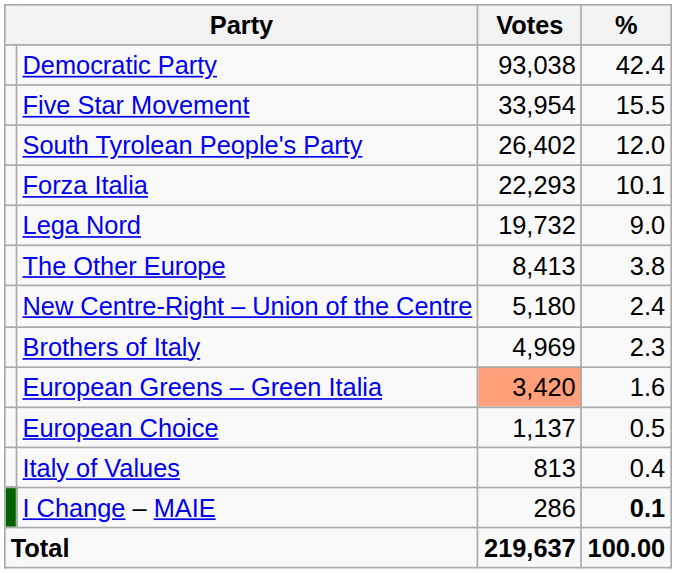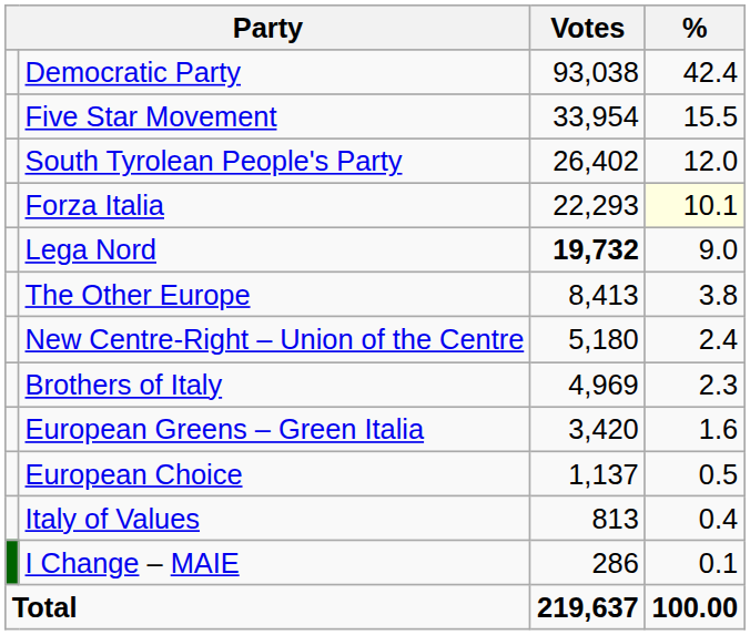Forza Italia | %: no background -> lightyellow background
Lega Nord | Votes: normal -> bold
European Greens – Green Italia | Votes: lightsalmon background -> no background
I Change – MAIE | %: bold -> normal
